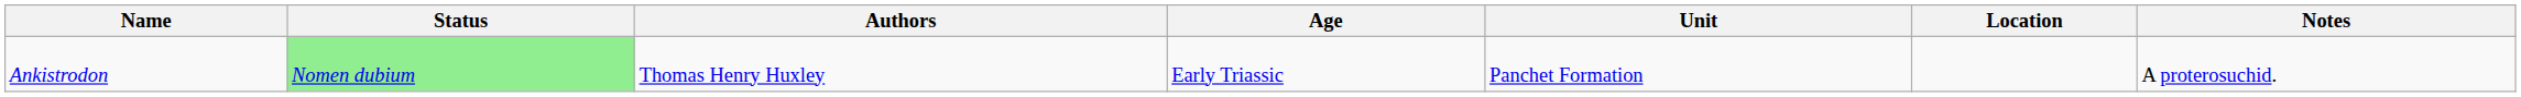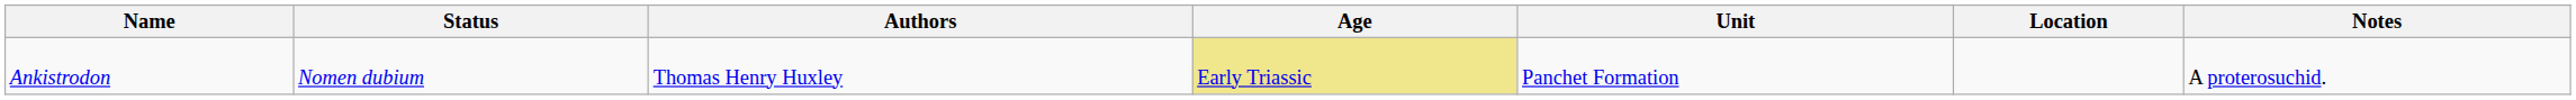Ankistrodon | Status: lightgreen background -> no background
Ankistrodon | Age: no background -> khaki background
